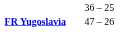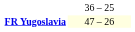FR Yugoslavia | column 2: no background -> lightyellow background
